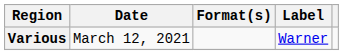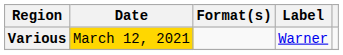Various | Date: no background -> gold background
